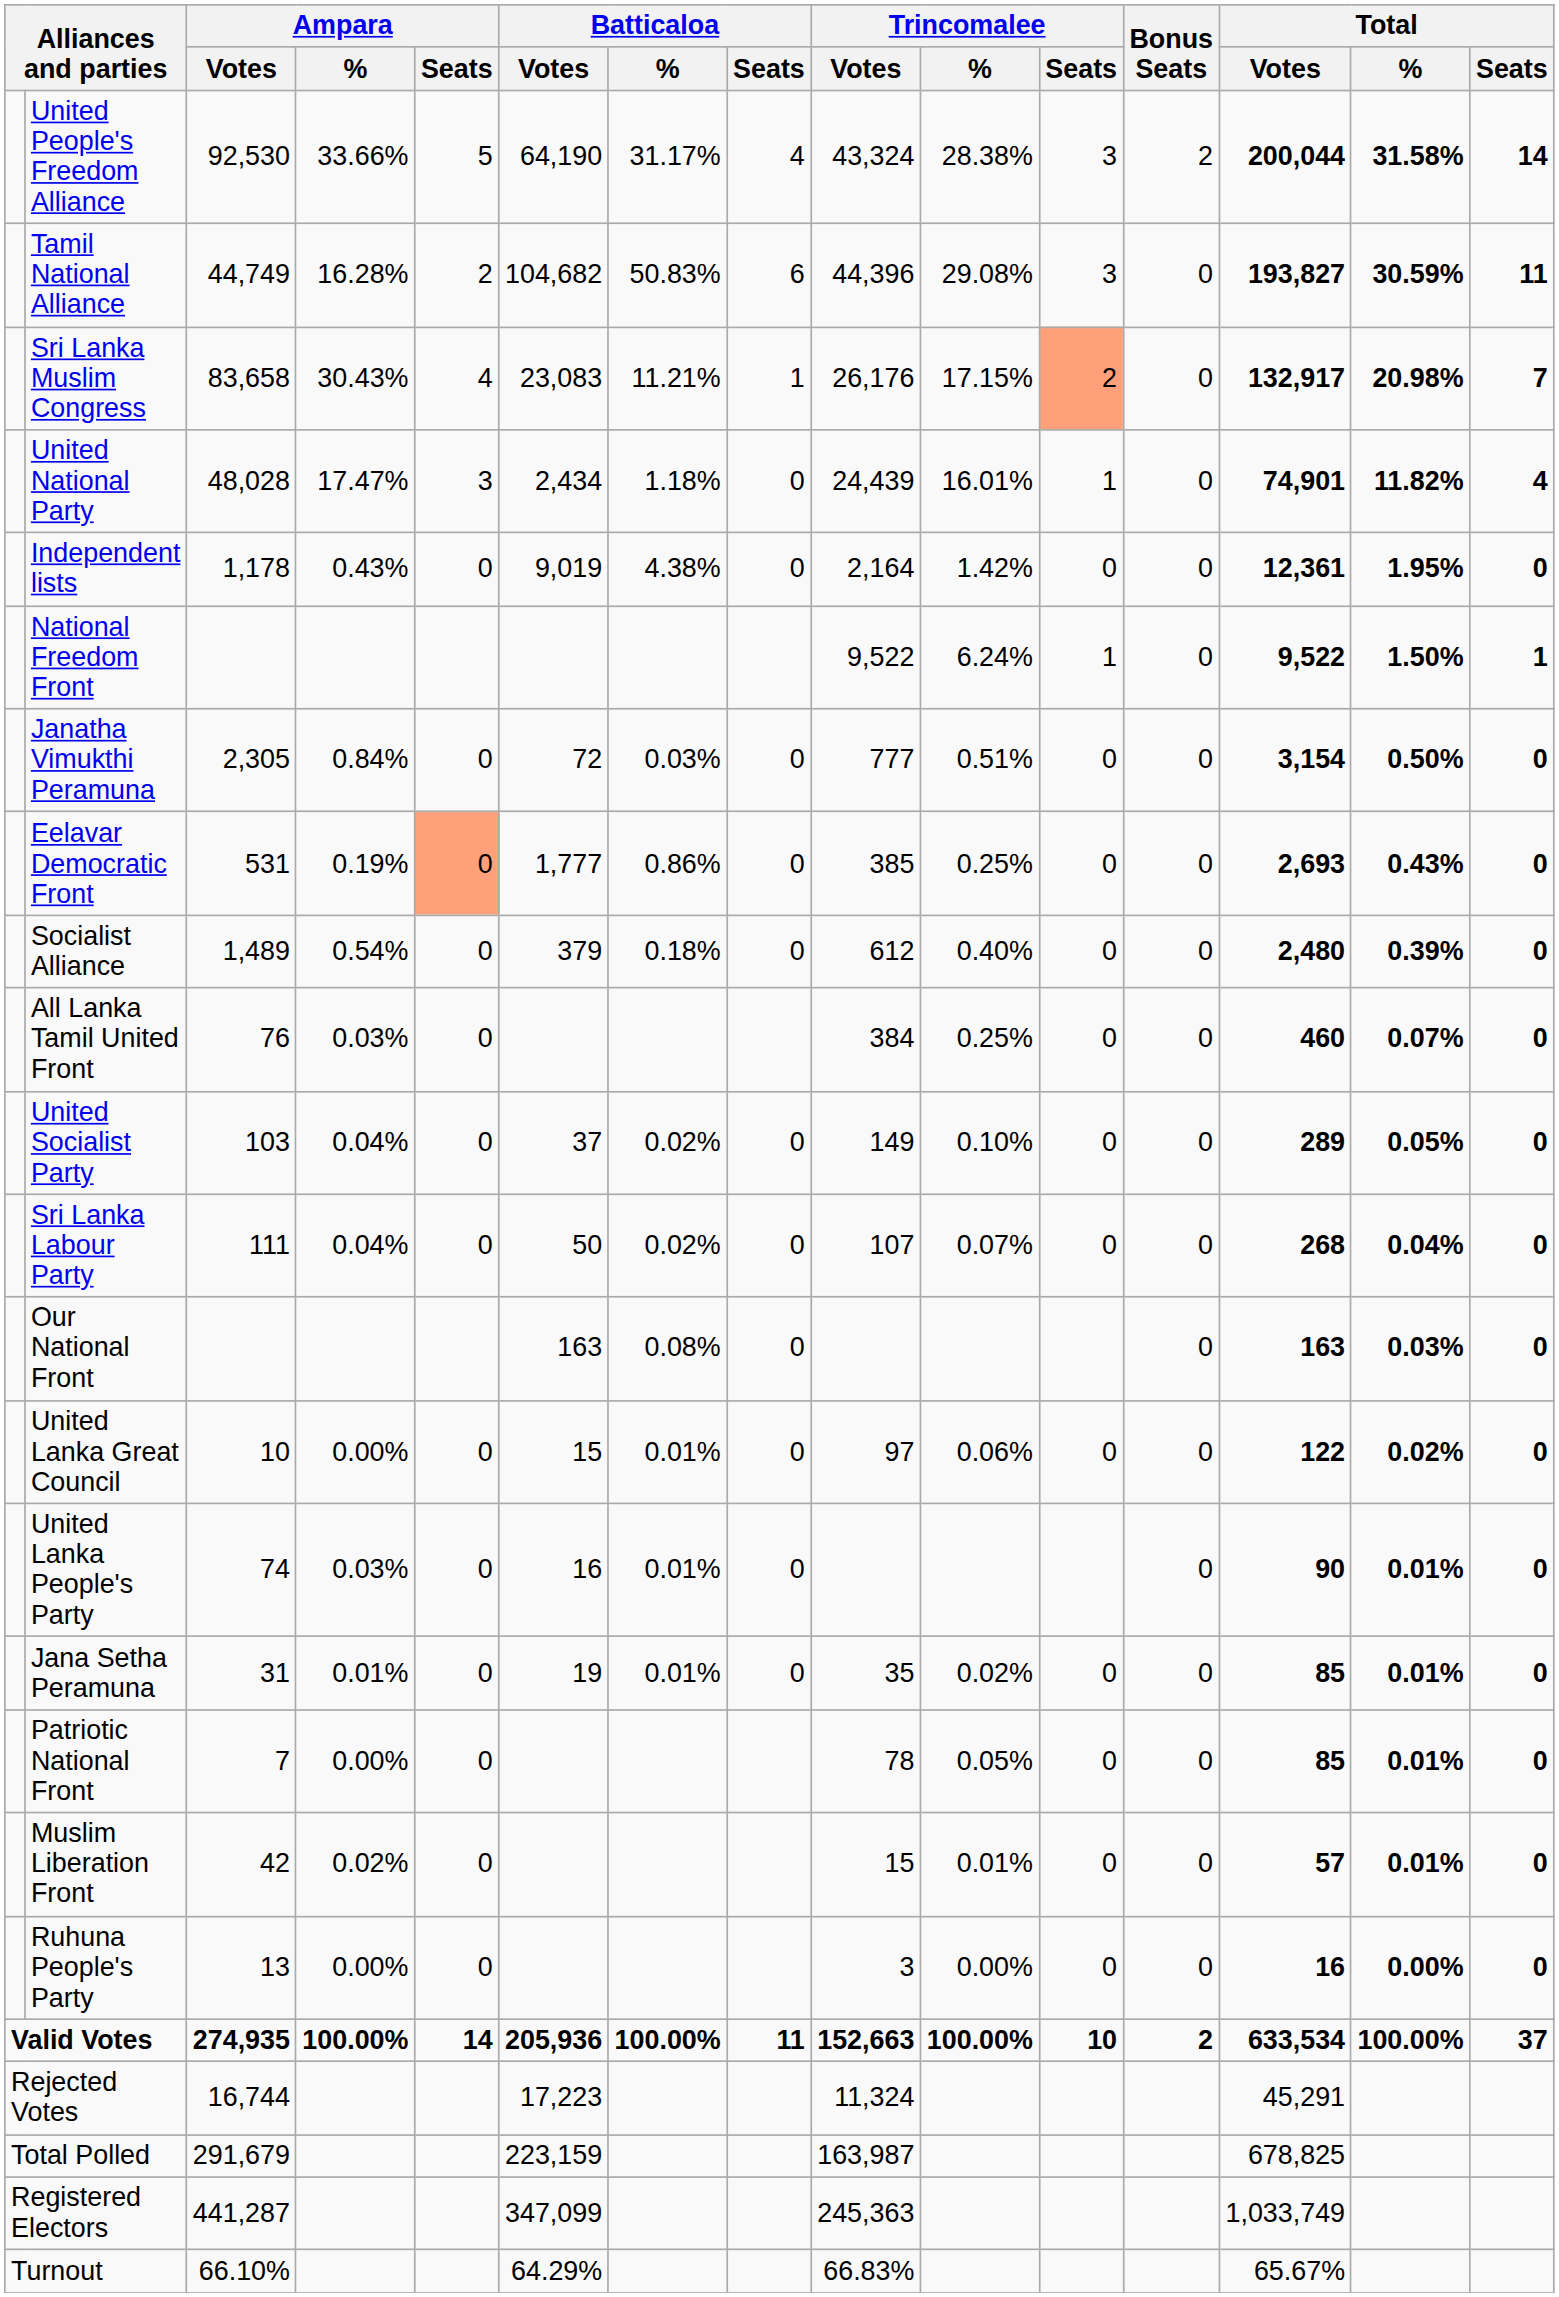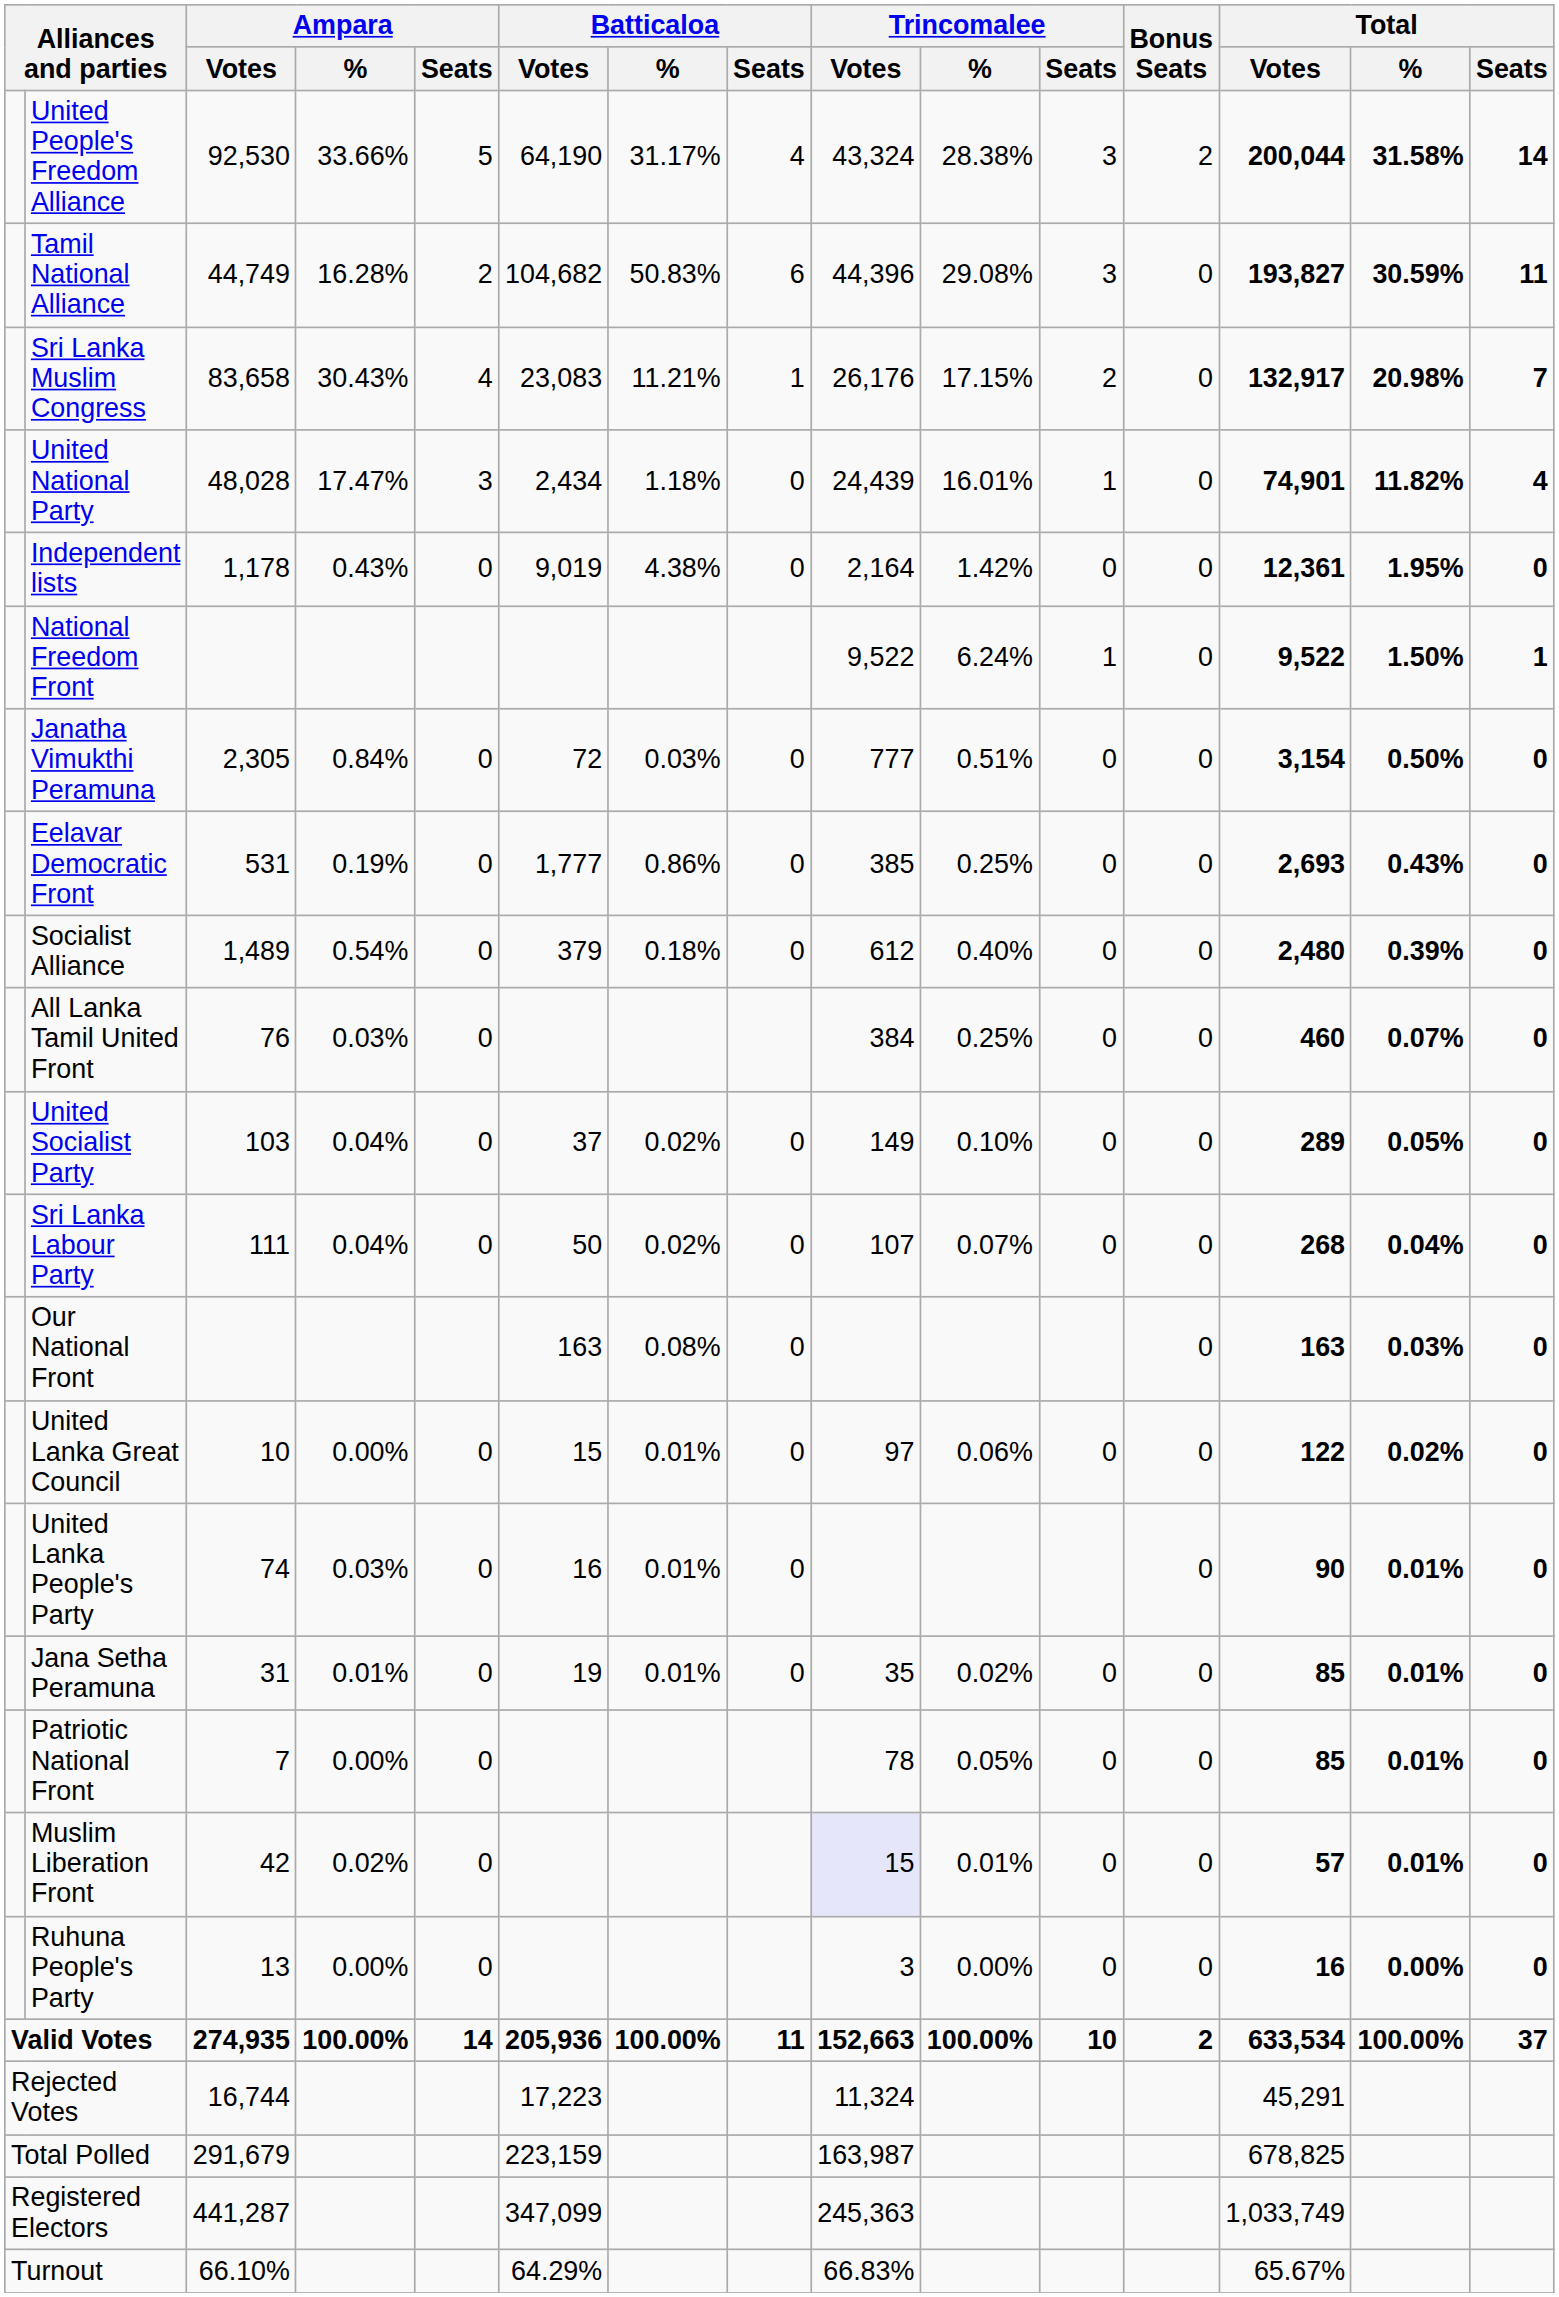Sri Lanka Muslim Congress | Trincomalee / Seats: lightsalmon background -> no background
Eelavar Democratic Front | Ampara / Seats: lightsalmon background -> no background
Muslim Liberation Front | Trincomalee / Votes: no background -> lavender background
